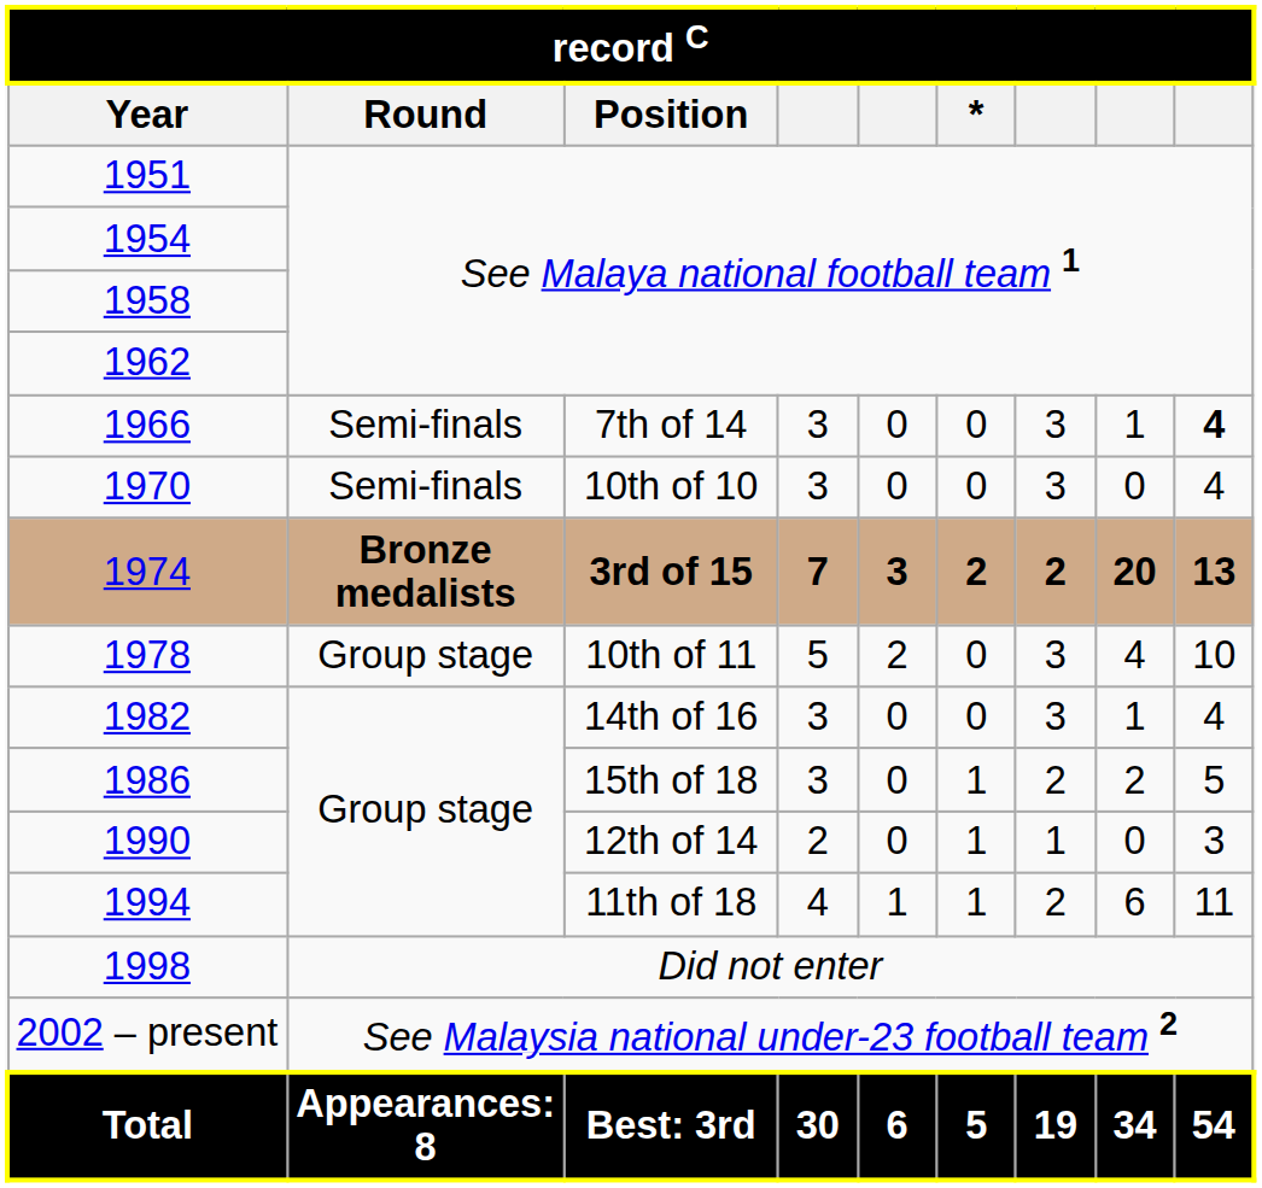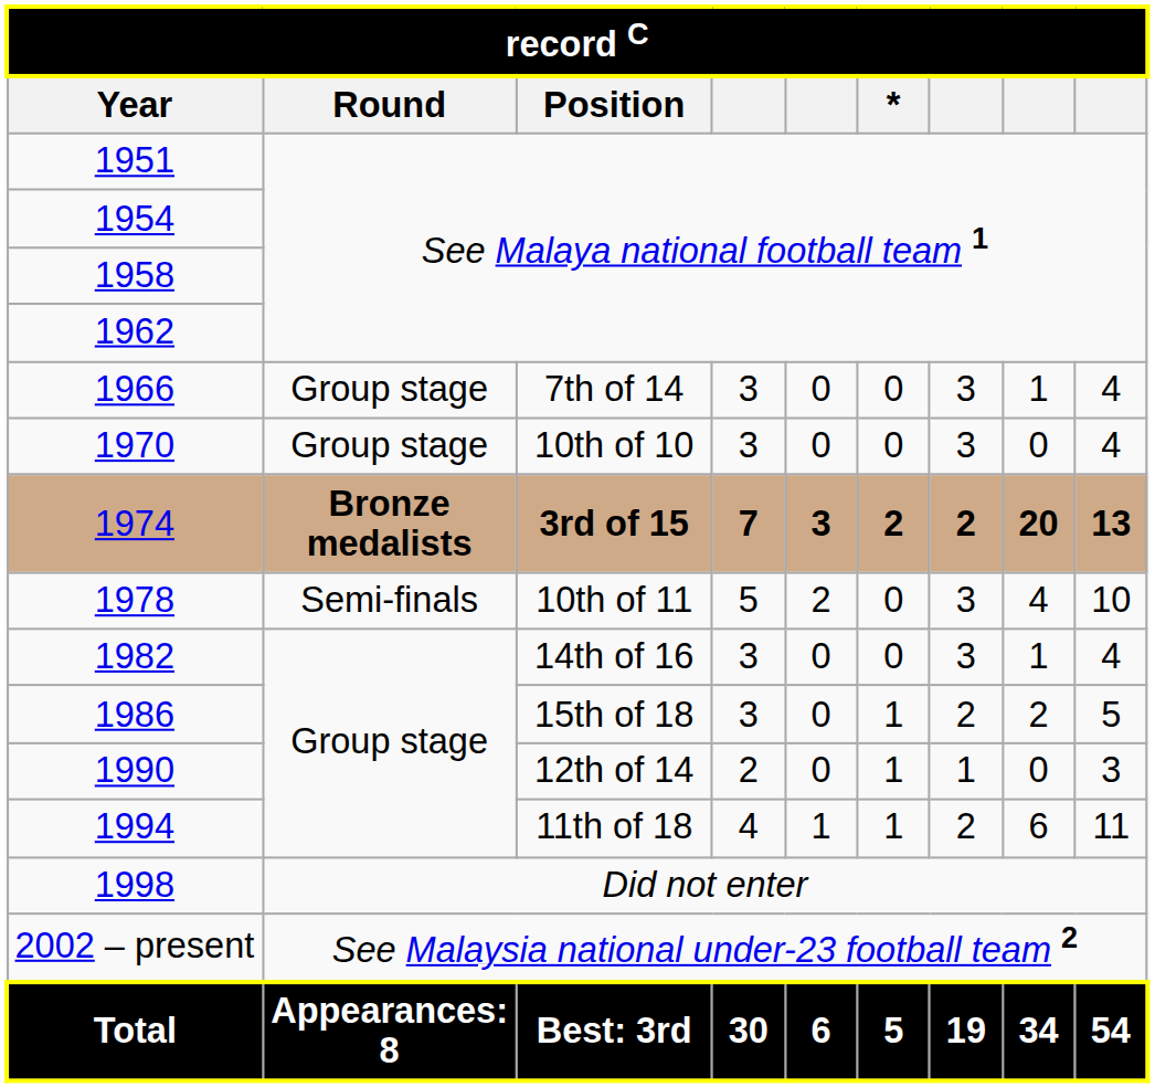1966 | Round: Semi-finals -> Group stage
1966 | column 9: bold -> normal
1970 | Round: Semi-finals -> Group stage
1978 | Round: Group stage -> Semi-finals
